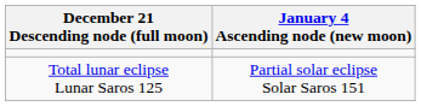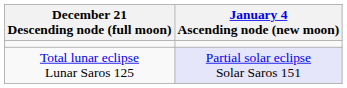row 3 | January 4 Ascending node (new moon): no background -> lavender background
